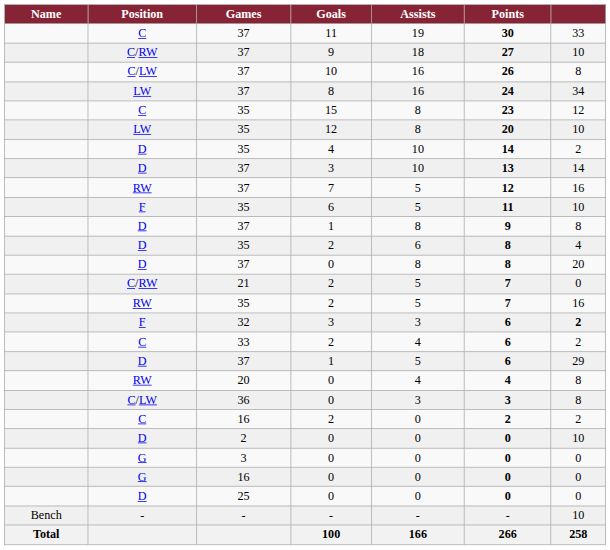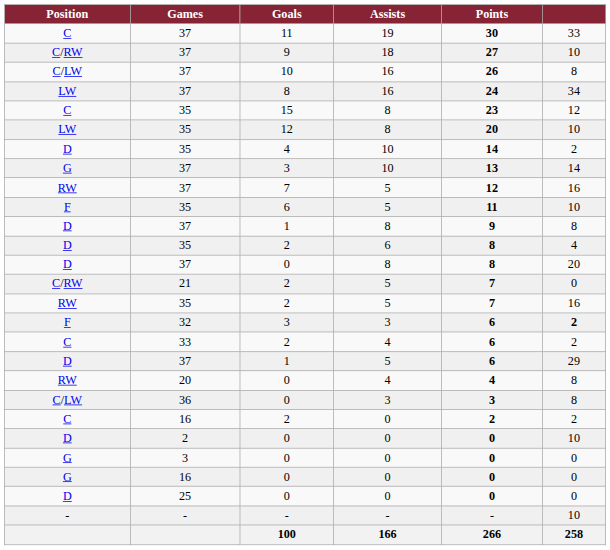- column: Name | Bench | Total
37 / 3 | Position: D -> G
